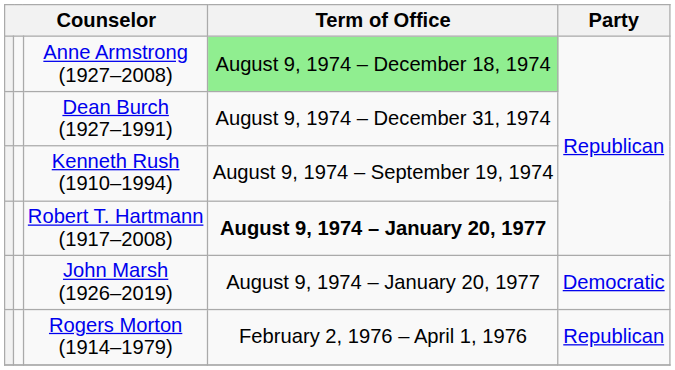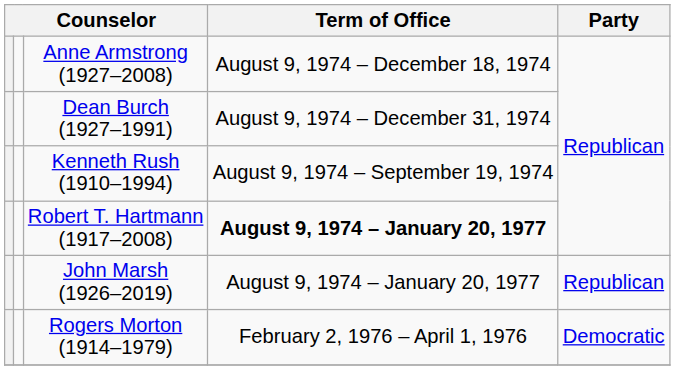Anne Armstrong (1927–2008) | Term of Office: lightgreen background -> no background
John Marsh (1926–2019) | Party: Democratic -> Republican
Rogers Morton (1914–1979) | Party: Republican -> Democratic
